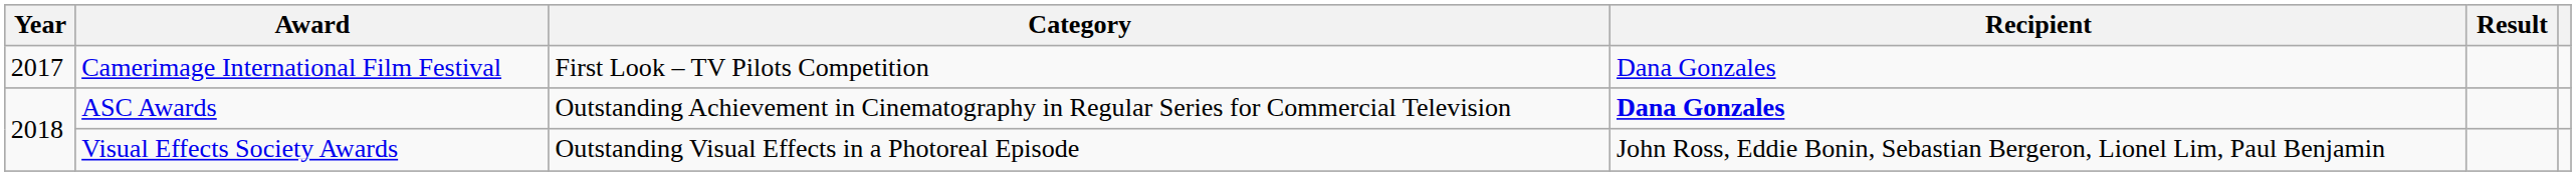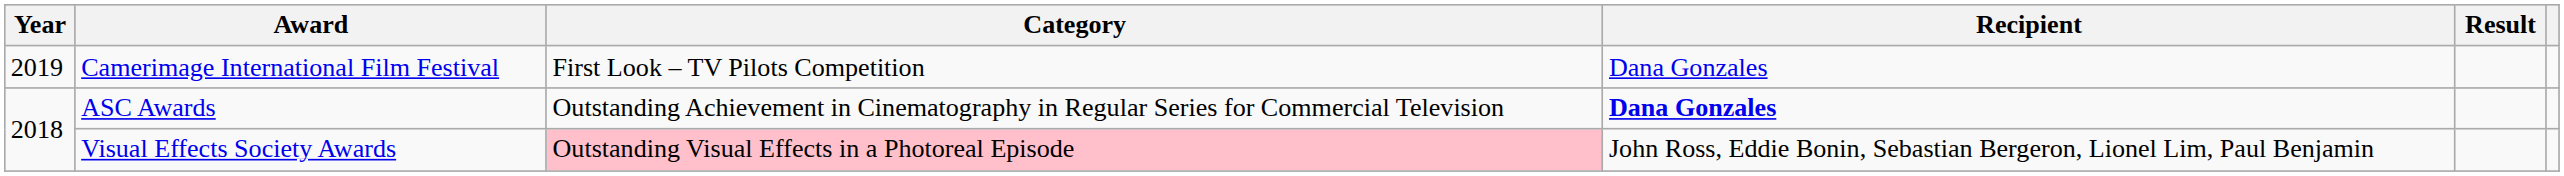Camerimage International Film Festival | Year: 2017 -> 2019
Visual Effects Society Awards | Category: no background -> pink background
